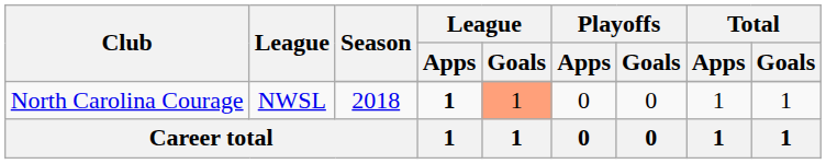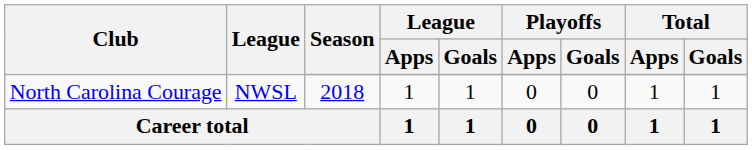2018 | League / Apps: bold -> normal
2018 | League / Goals: lightsalmon background -> no background
